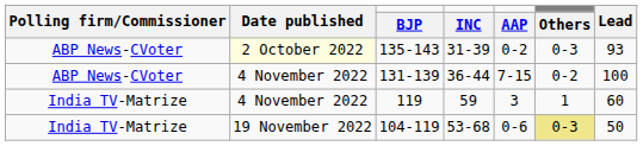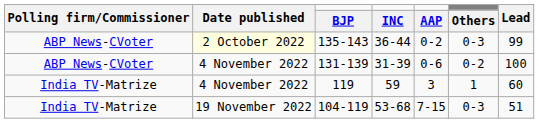135-143 | INC: 31-39 -> 36-44
135-143 | Lead: 93 -> 99
131-139 | INC: 36-44 -> 31-39
131-139 | AAP: 7-15 -> 0-6
104-119 | AAP: 0-6 -> 7-15
104-119 | Others: khaki background -> no background
104-119 | Lead: 50 -> 51
